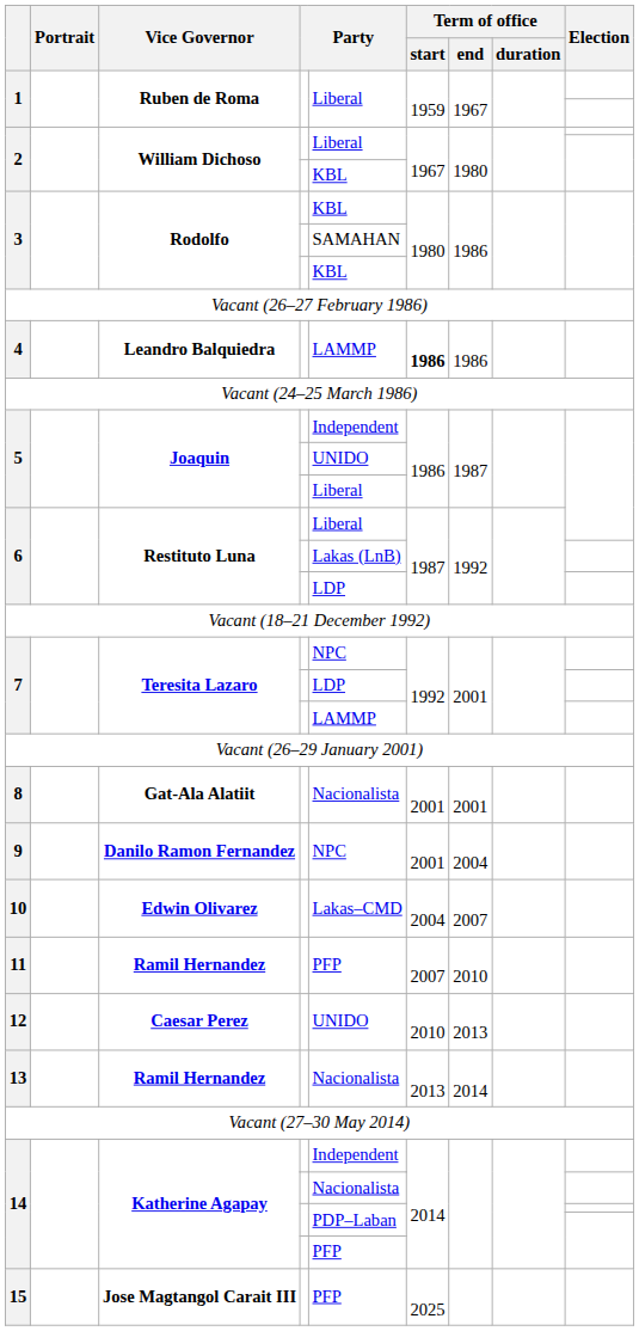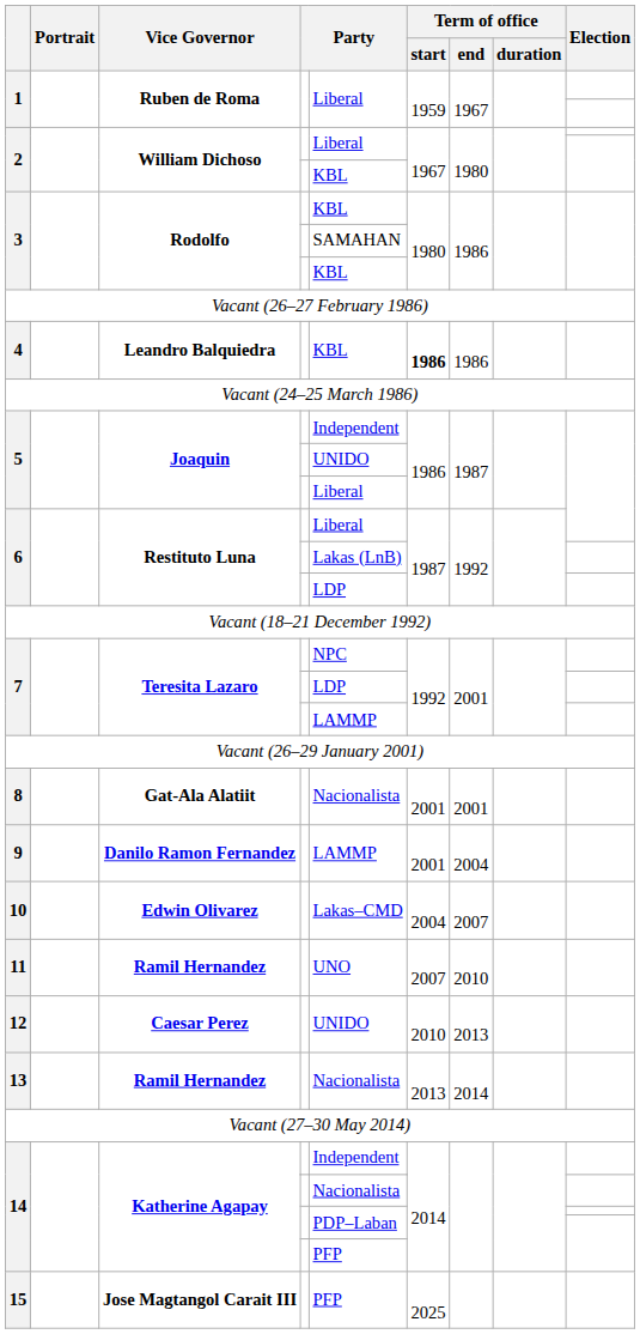4 | column 5: LAMMP -> KBL
9 | column 5: NPC -> LAMMP
11 | column 5: PFP -> UNO
